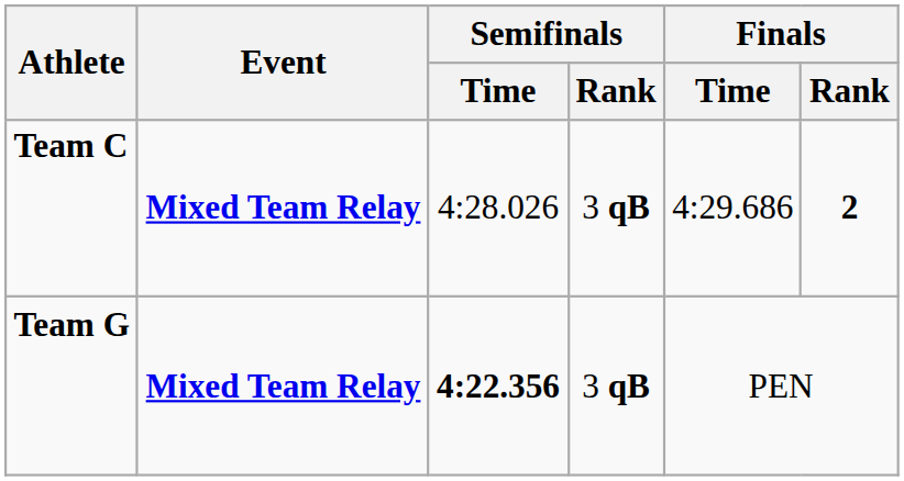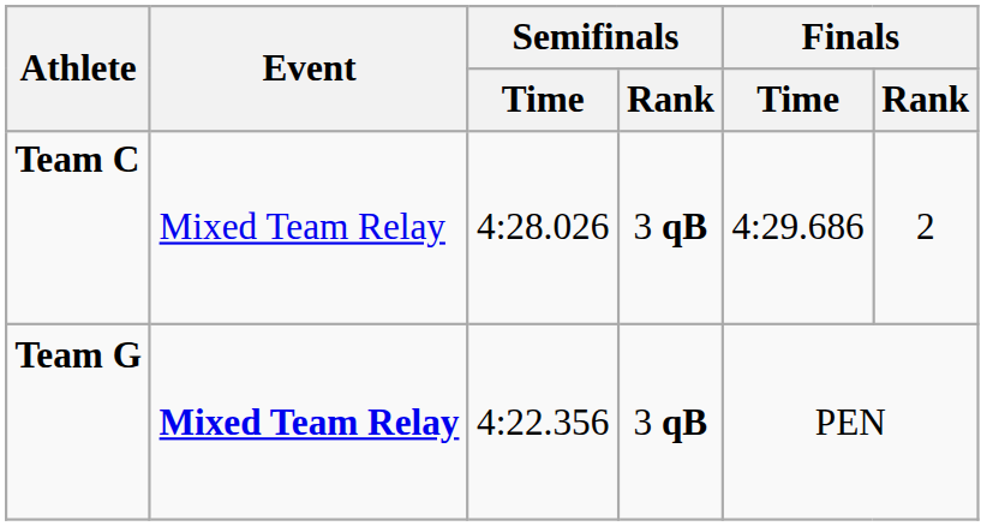Team C | Event: bold -> normal
Team C | Finals / Rank: bold -> normal
Team G | Semifinals / Time: bold -> normal
